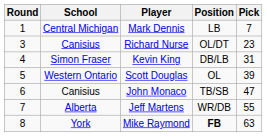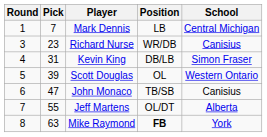columns swapped: Pick <-> School
Richard Nurse | Position: OL/DT -> WR/DB
Jeff Martens | Position: WR/DB -> OL/DT
